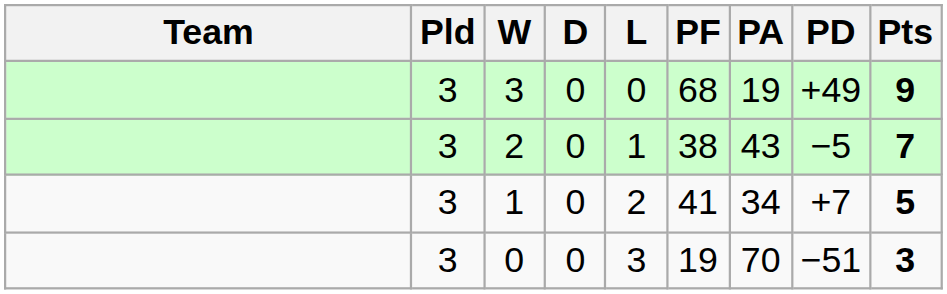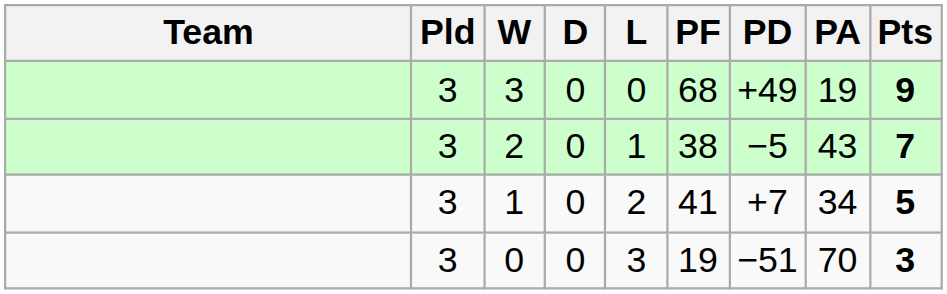columns swapped: PA <-> PD
